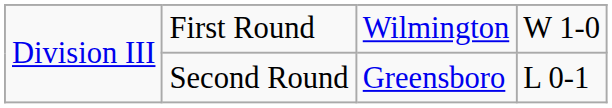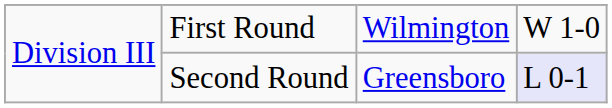Division III / Second Round | column 4: no background -> lavender background
